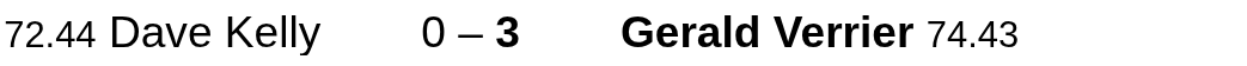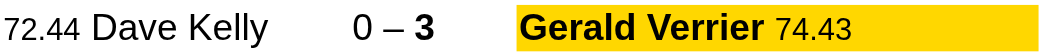72.44 Dave Kelly | column 3: no background -> gold background
